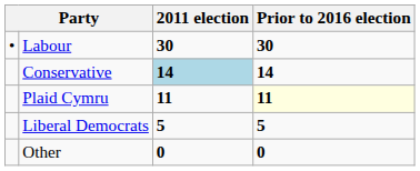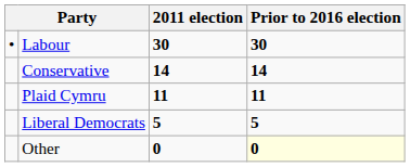Conservative | 2011 election: lightblue background -> no background
Plaid Cymru | Prior to 2016 election: lightyellow background -> no background
Other | Prior to 2016 election: no background -> lightyellow background
